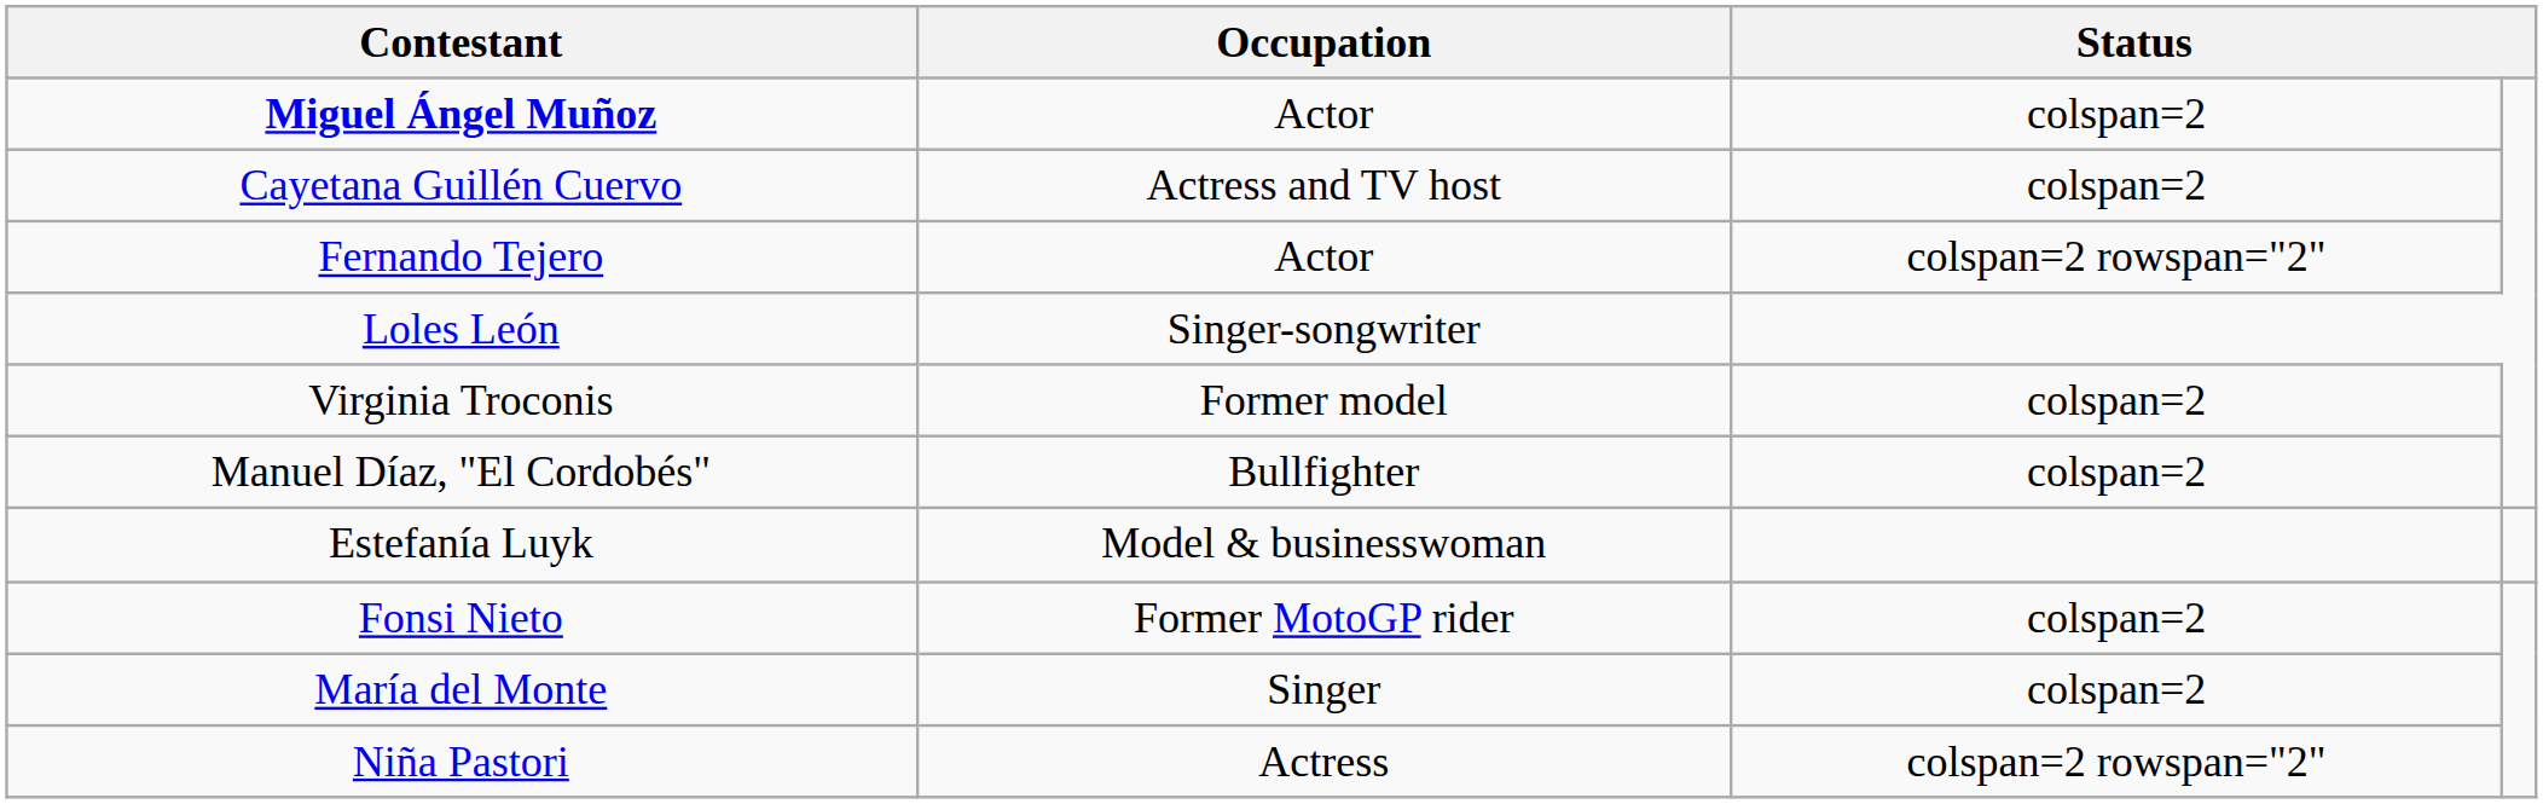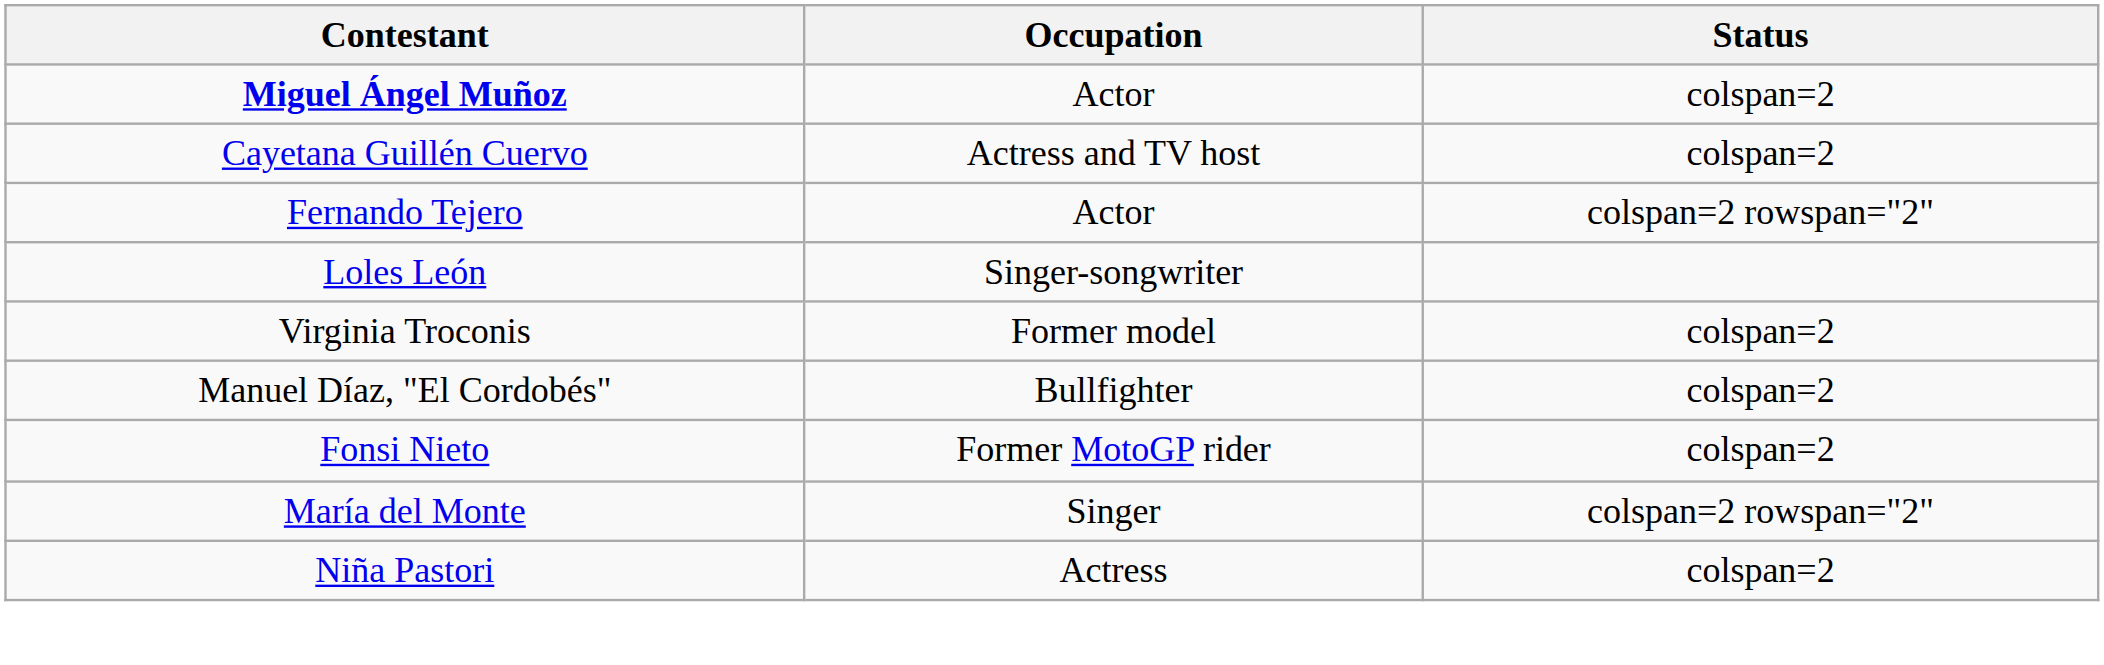- row: Estefanía Luyk | Model & businesswoman
María del Monte | column 3: colspan=2 -> colspan=2 rowspan="2"
Niña Pastori | column 3: colspan=2 rowspan="2" -> colspan=2
